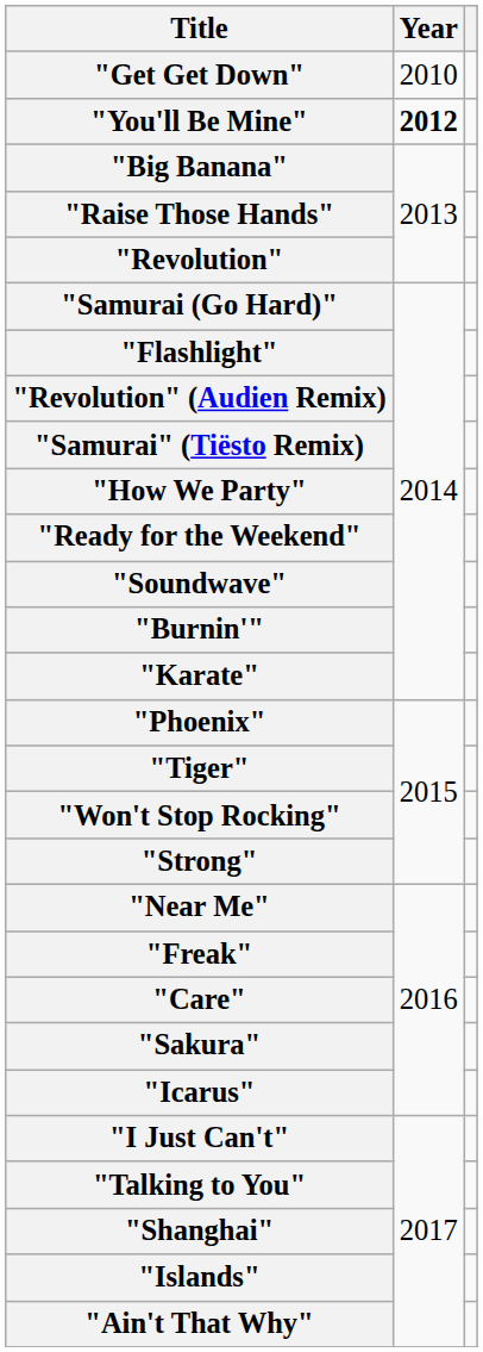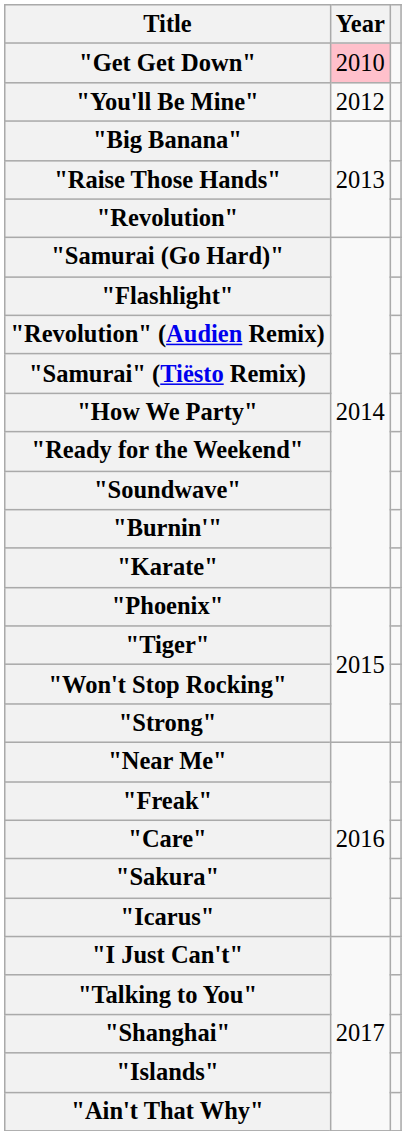"Get Get Down" | Year: no background -> pink background
"You'll Be Mine" | Year: bold -> normal
